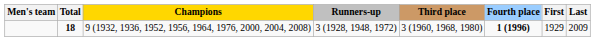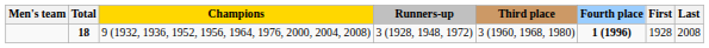row 2 | First: 1929 -> 1928
row 2 | Last: 2009 -> 2008
